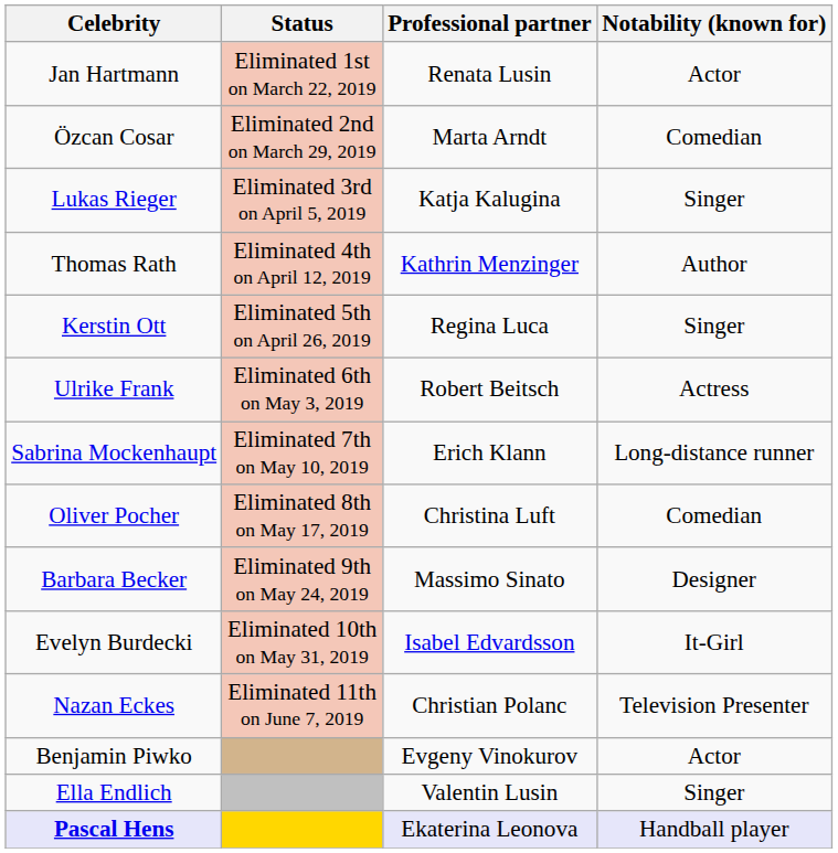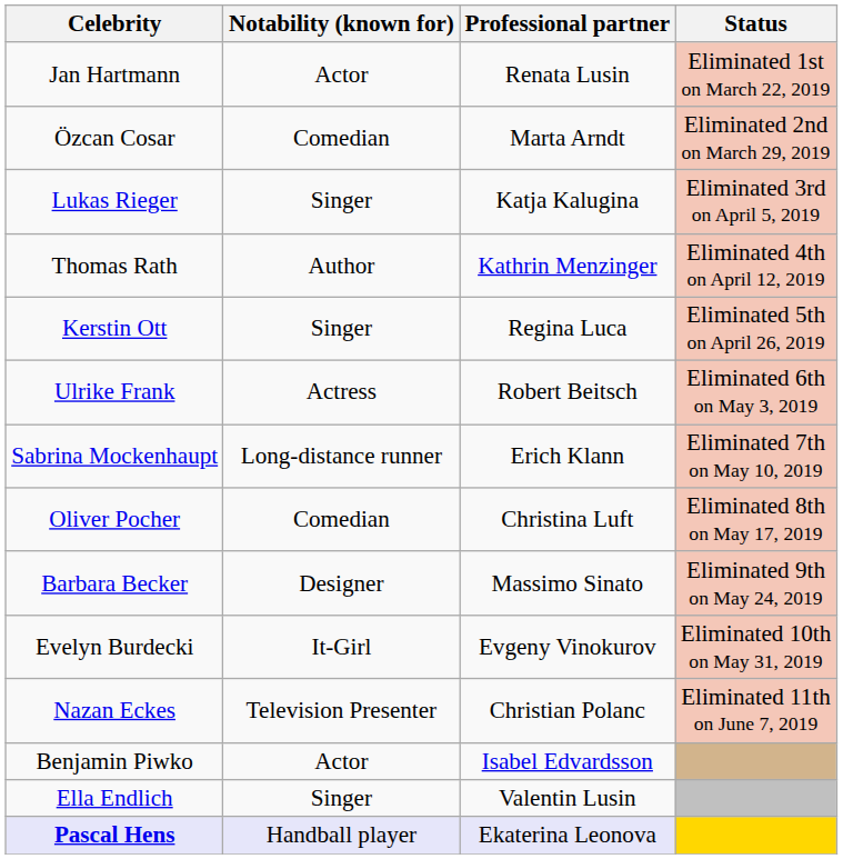columns swapped: Notability (known for) <-> Status
Evelyn Burdecki | Professional partner: Isabel Edvardsson -> Evgeny Vinokurov
Benjamin Piwko | Professional partner: Evgeny Vinokurov -> Isabel Edvardsson
